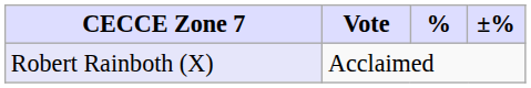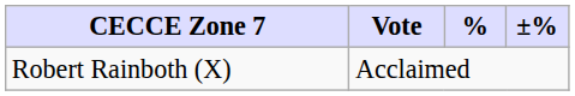Robert Rainboth (X) | CECCE Zone 7: lavender background -> no background
